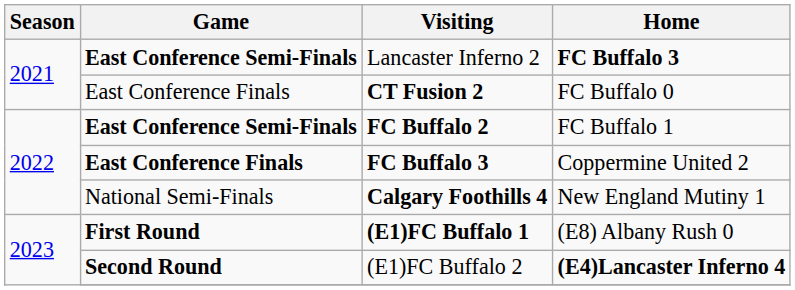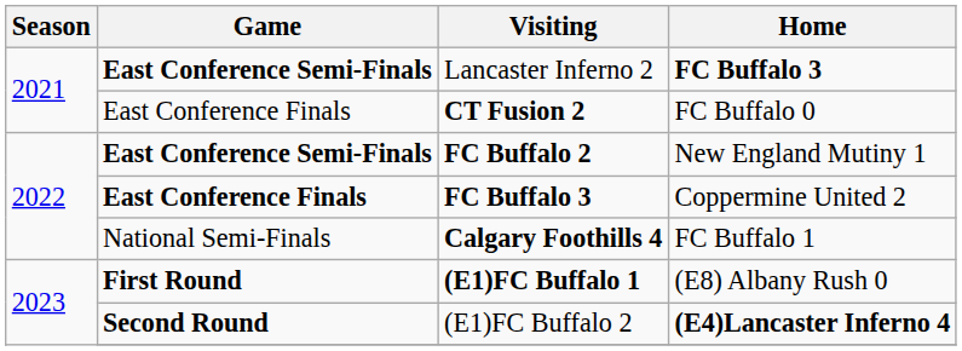FC Buffalo 2 | Home: FC Buffalo 1 -> New England Mutiny 1
Calgary Foothills 4 | Home: New England Mutiny 1 -> FC Buffalo 1
